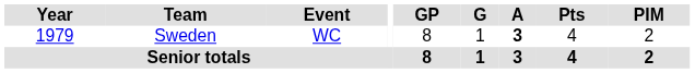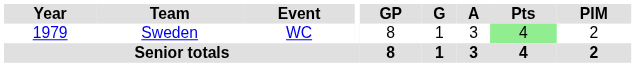Sweden | A: bold -> normal
Sweden | Pts: no background -> lightgreen background
